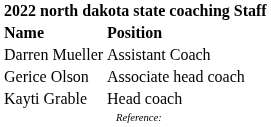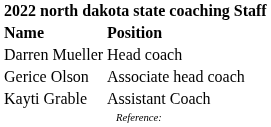Darren Mueller | Position: Assistant Coach -> Head coach
Kayti Grable | Position: Head coach -> Assistant Coach
